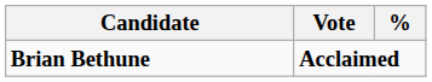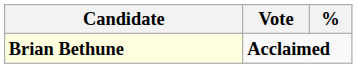Brian Bethune | Candidate: no background -> lightyellow background
